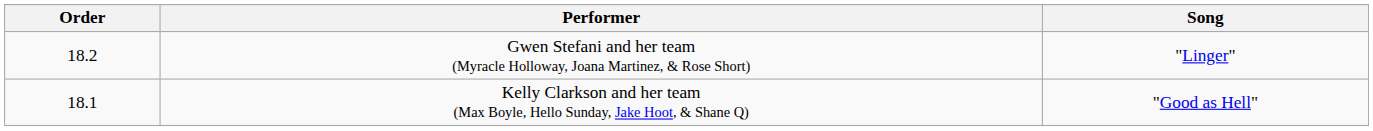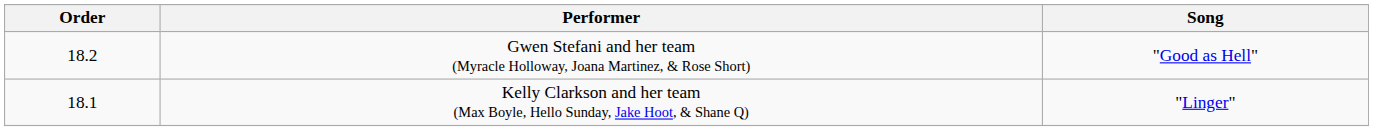row 2 | Song: "Linger" -> "Good as Hell"
row 3 | Song: "Good as Hell" -> "Linger"
